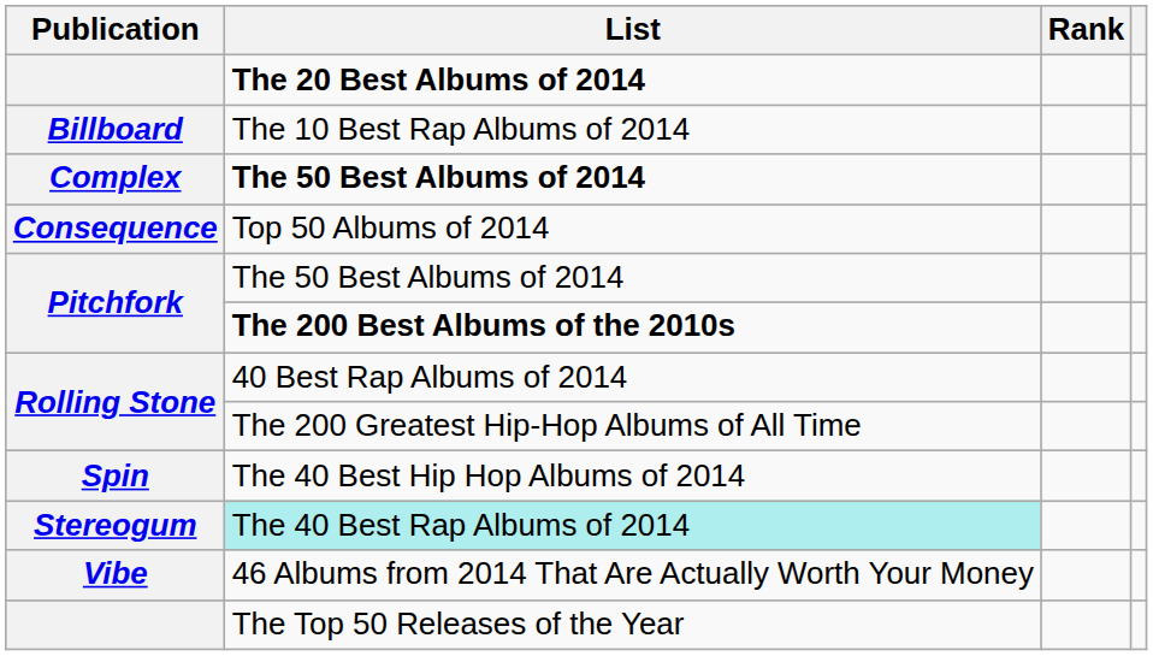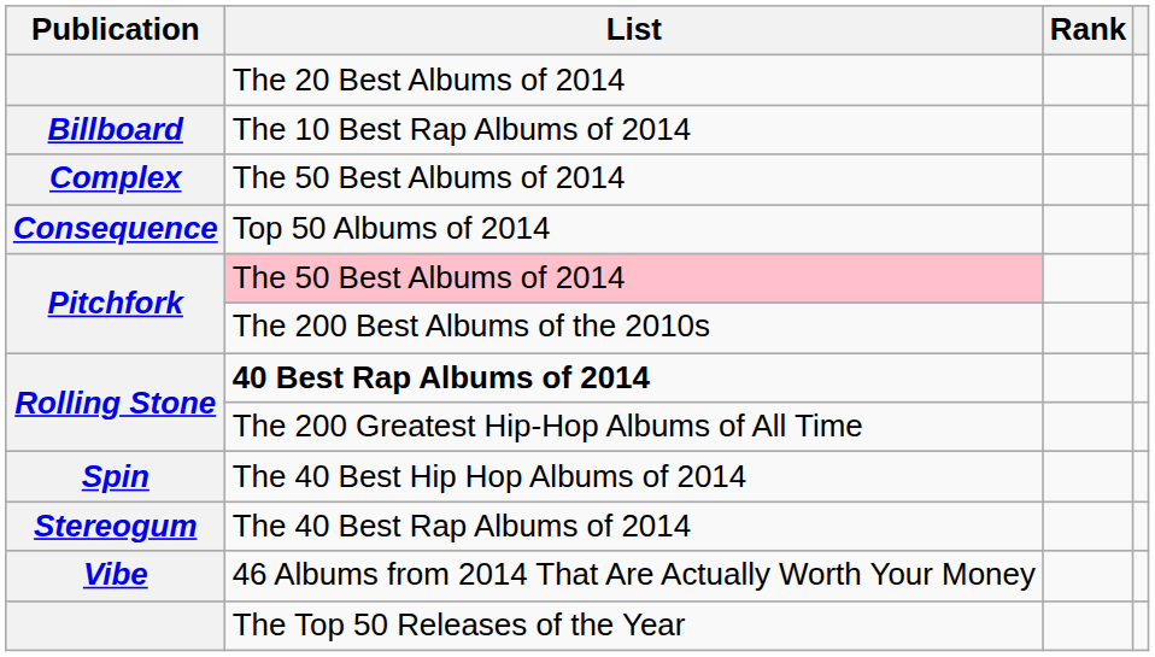The 20 Best Albums of 2014 | List: bold -> normal
Complex / The 50 Best Albums of 2014 | List: bold -> normal
Pitchfork / The 50 Best Albums of 2014 | List: no background -> pink background
The 200 Best Albums of the 2010s | List: bold -> normal
40 Best Rap Albums of 2014 | List: normal -> bold
The 40 Best Rap Albums of 2014 | List: paleturquoise background -> no background
